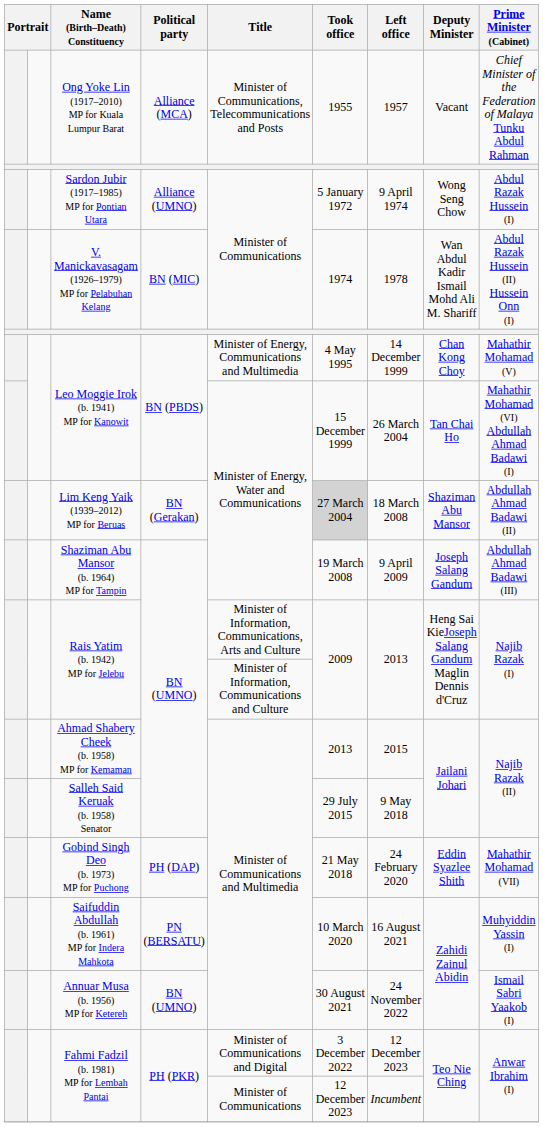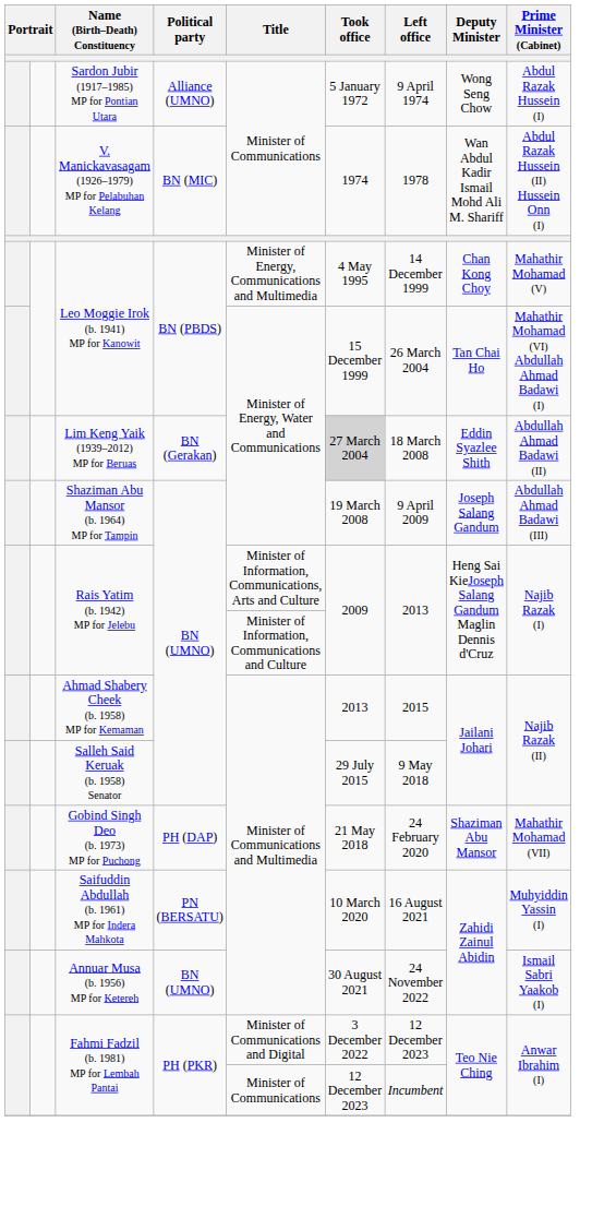- row: Ong Yoke Lin (1917–2010) MP for Kuala Lumpur Barat | Alliance (MCA) | Minister of Communications, Telecommunications and Posts | 1955 | 1957 | Vacant | Chief Minister of the Federation of Malaya Tunku Abdul Rahman
Lim Keng Yaik (1939–2012) MP for Beruas | Deputy Minister: Shaziman Abu Mansor -> Eddin Syazlee Shith
Gobind Singh Deo (b. 1973) MP for Puchong | Deputy Minister: Eddin Syazlee Shith -> Shaziman Abu Mansor
